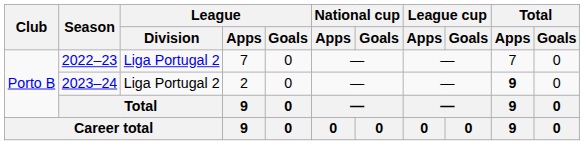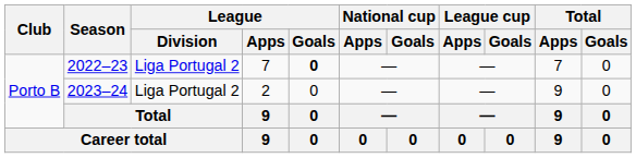2022–23 | League / Goals: normal -> bold
2023–24 | Total / Apps: bold -> normal
